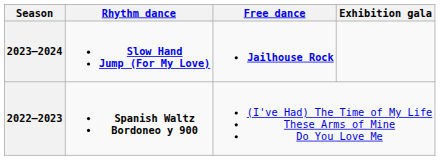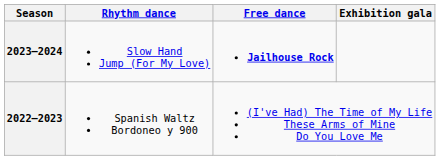2023–2024 | Rhythm dance: bold -> normal
2022–2023 | Rhythm dance: bold -> normal
